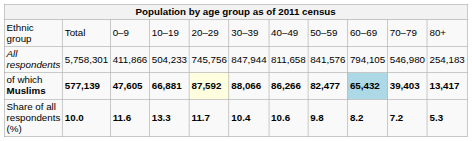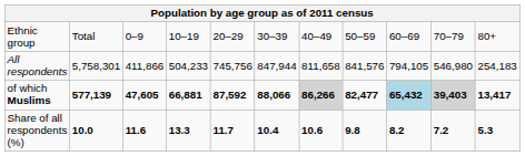of which Muslims | column 5: lightyellow background -> no background
of which Muslims | column 7: no background -> lightgrey background
of which Muslims | column 10: no background -> lightgrey background
